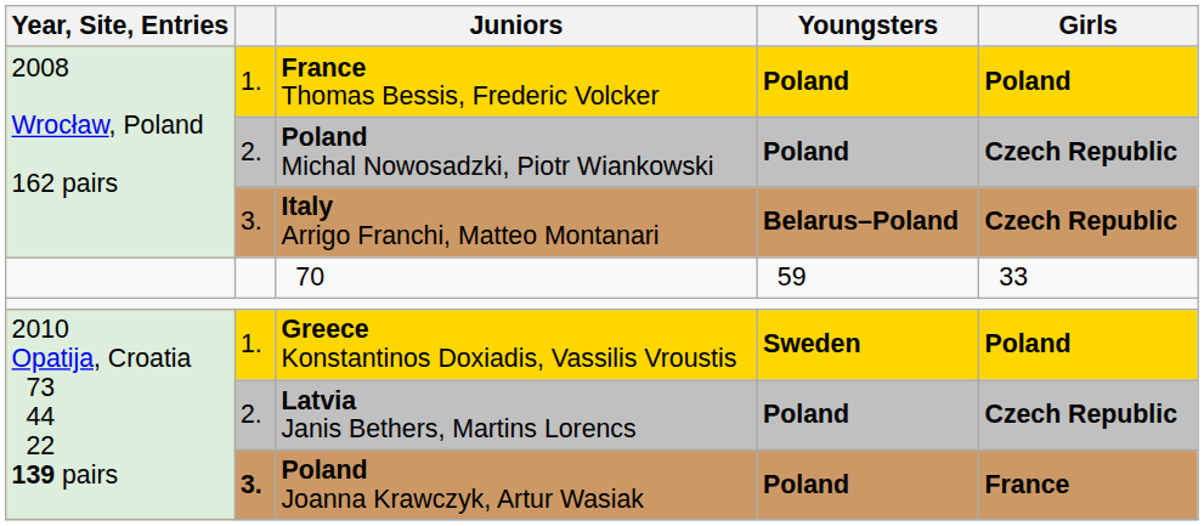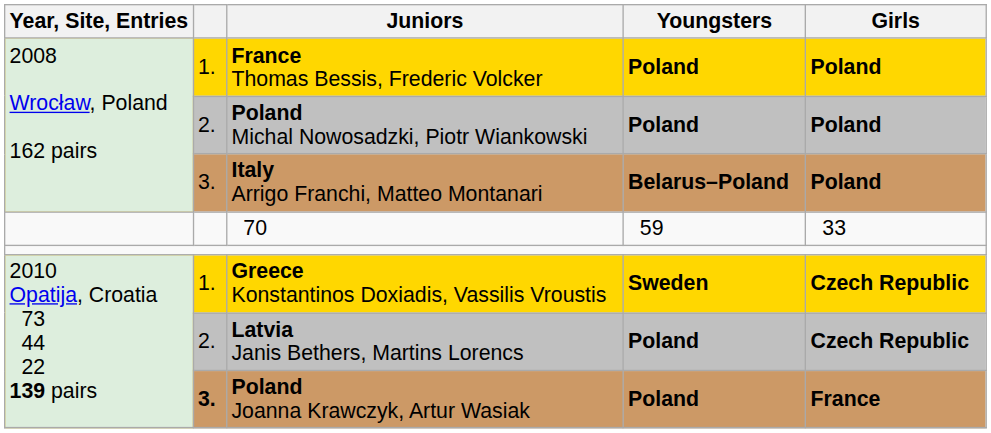Poland Michal Nowosadzki, Piotr Wiankowski | Girls: Czech Republic -> Poland
Italy Arrigo Franchi, Matteo Montanari | Girls: Czech Republic -> Poland
Greece Konstantinos Doxiadis, Vassilis Vroustis | Girls: Poland -> Czech Republic
